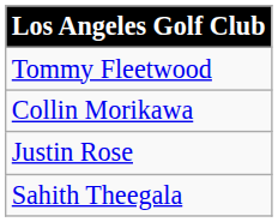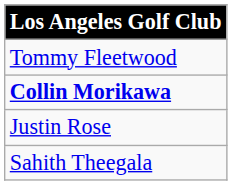row 3 | column 1: normal -> bold
